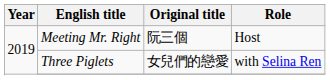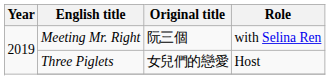Meeting Mr. Right | Role: Host -> with Selina Ren
Three Piglets | Role: with Selina Ren -> Host
